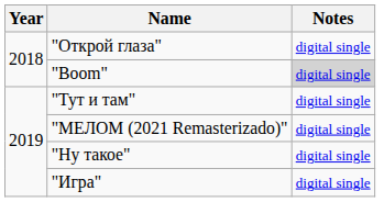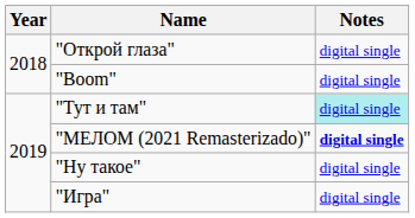"Boom" | Notes: lightgrey background -> no background
"Тут и там" | Notes: no background -> paleturquoise background
"МЕЛОМ (2021 Remasterizado)" | Notes: normal -> bold
